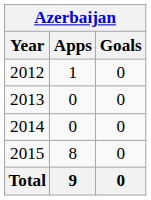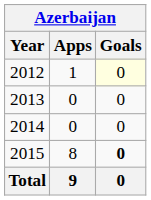2012 | Goals: no background -> lightyellow background
2015 | Goals: normal -> bold
